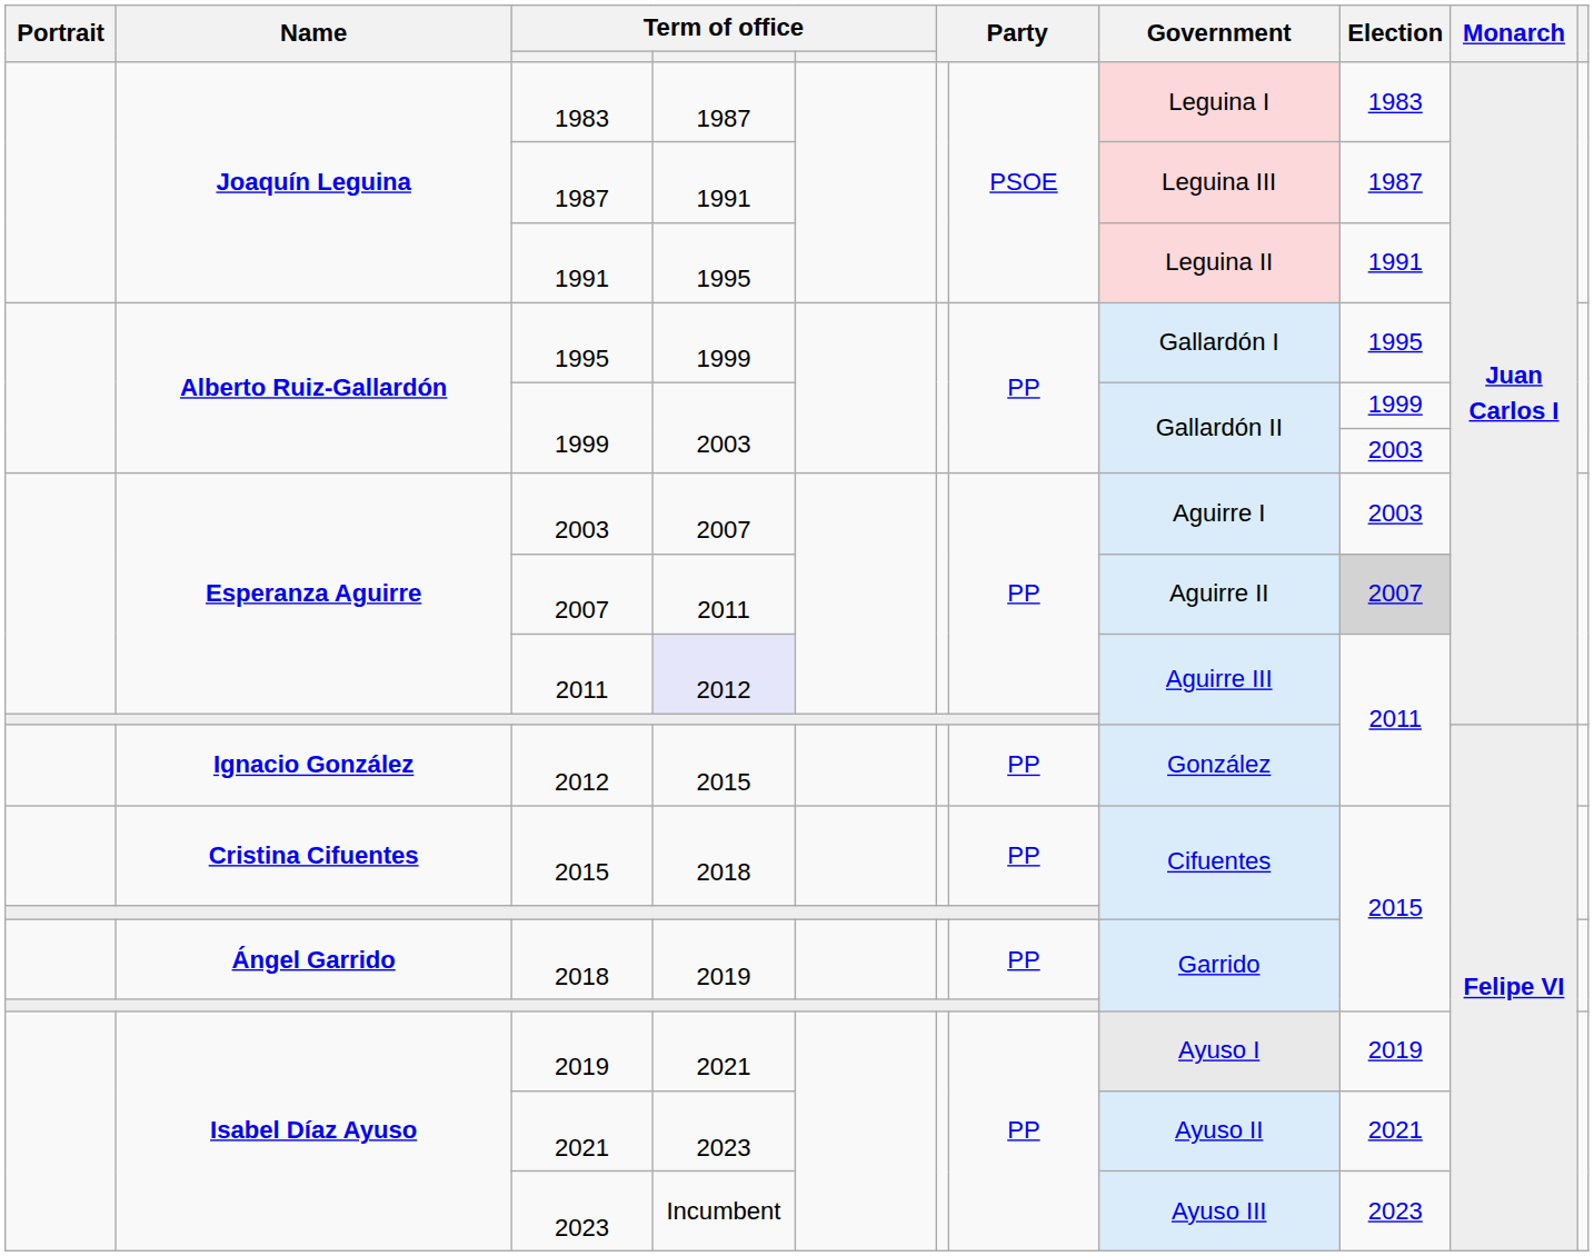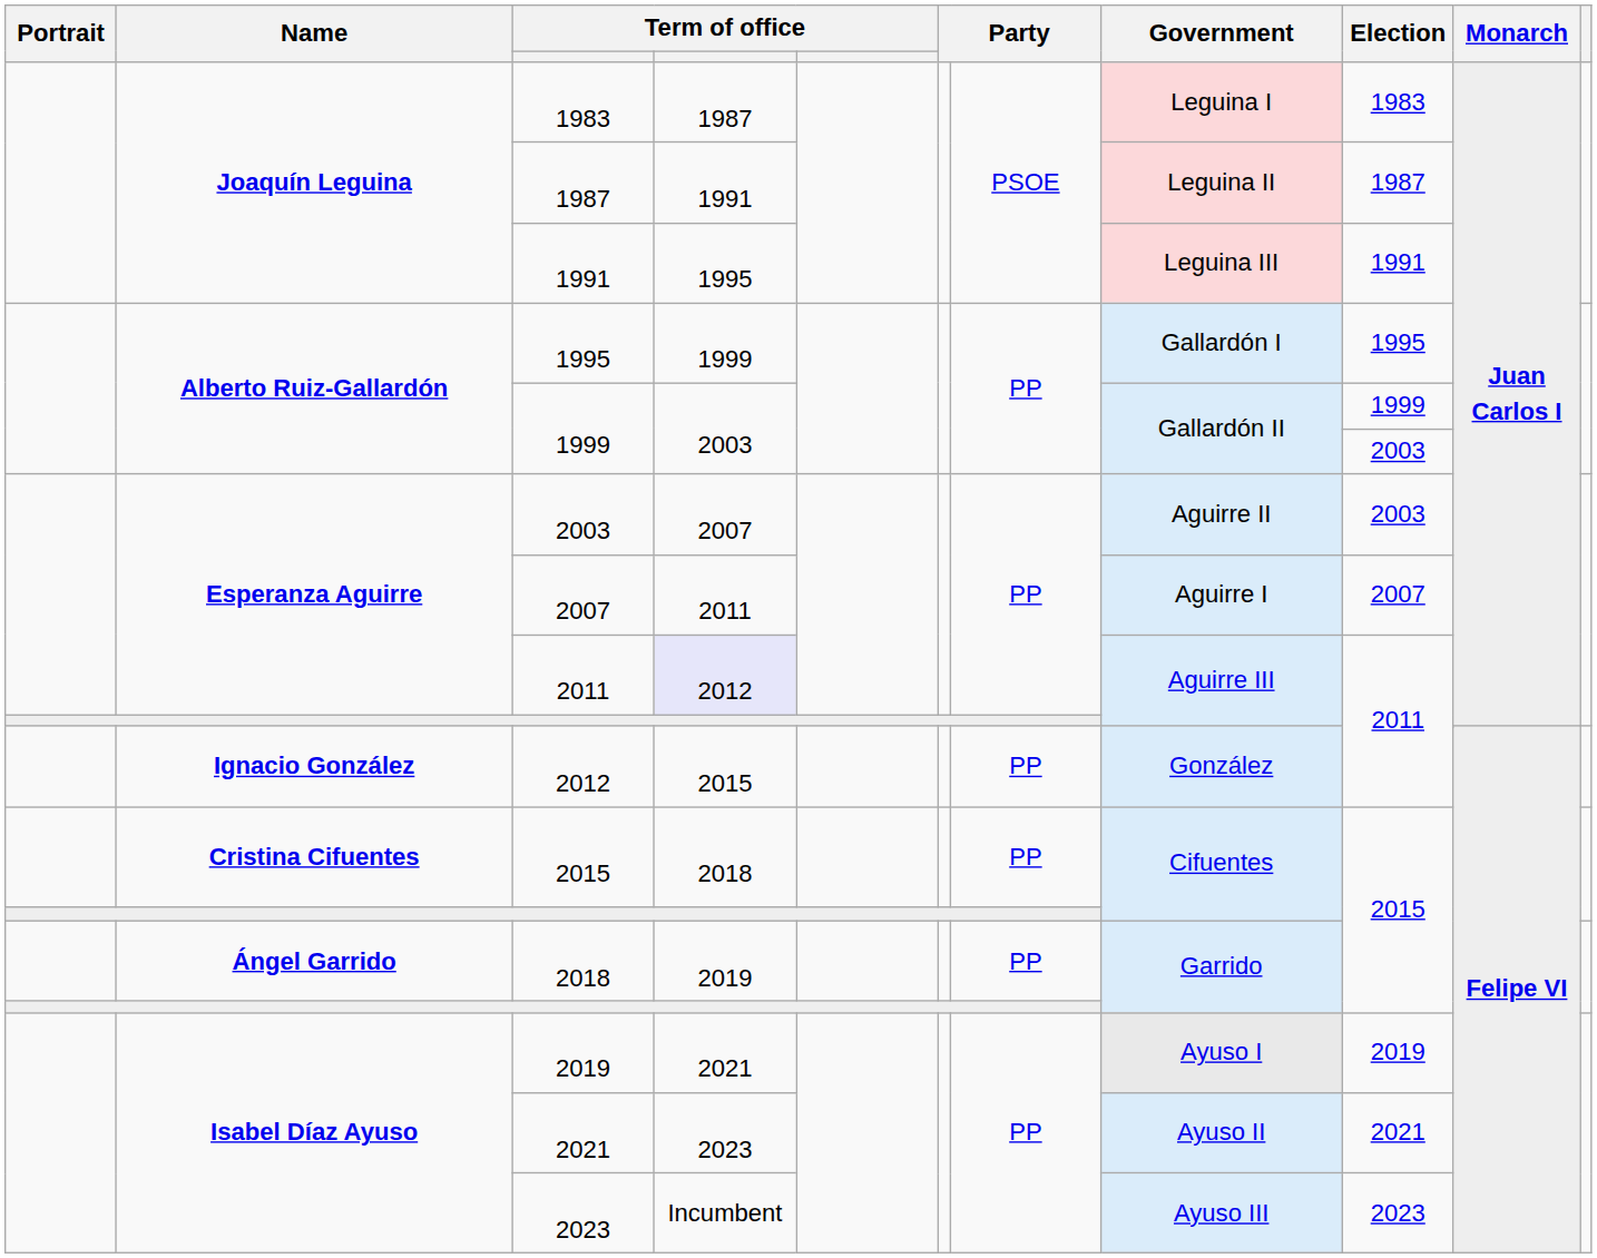row 4 | Government: Leguina III -> Leguina II
row 5 | Government: Leguina II -> Leguina III
row 9 | Government: Aguirre I -> Aguirre II
row 10 | Government: Aguirre II -> Aguirre I
row 10 | Election: lightgrey background -> no background
